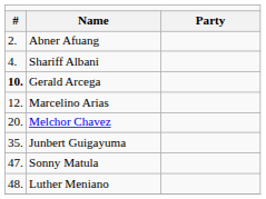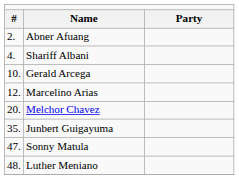Gerald Arcega | column 1: bold -> normal
